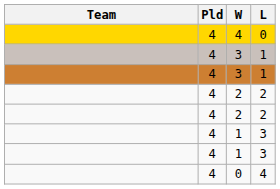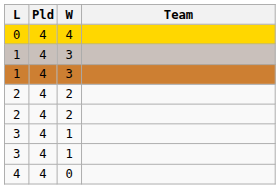columns swapped: Team <-> L
